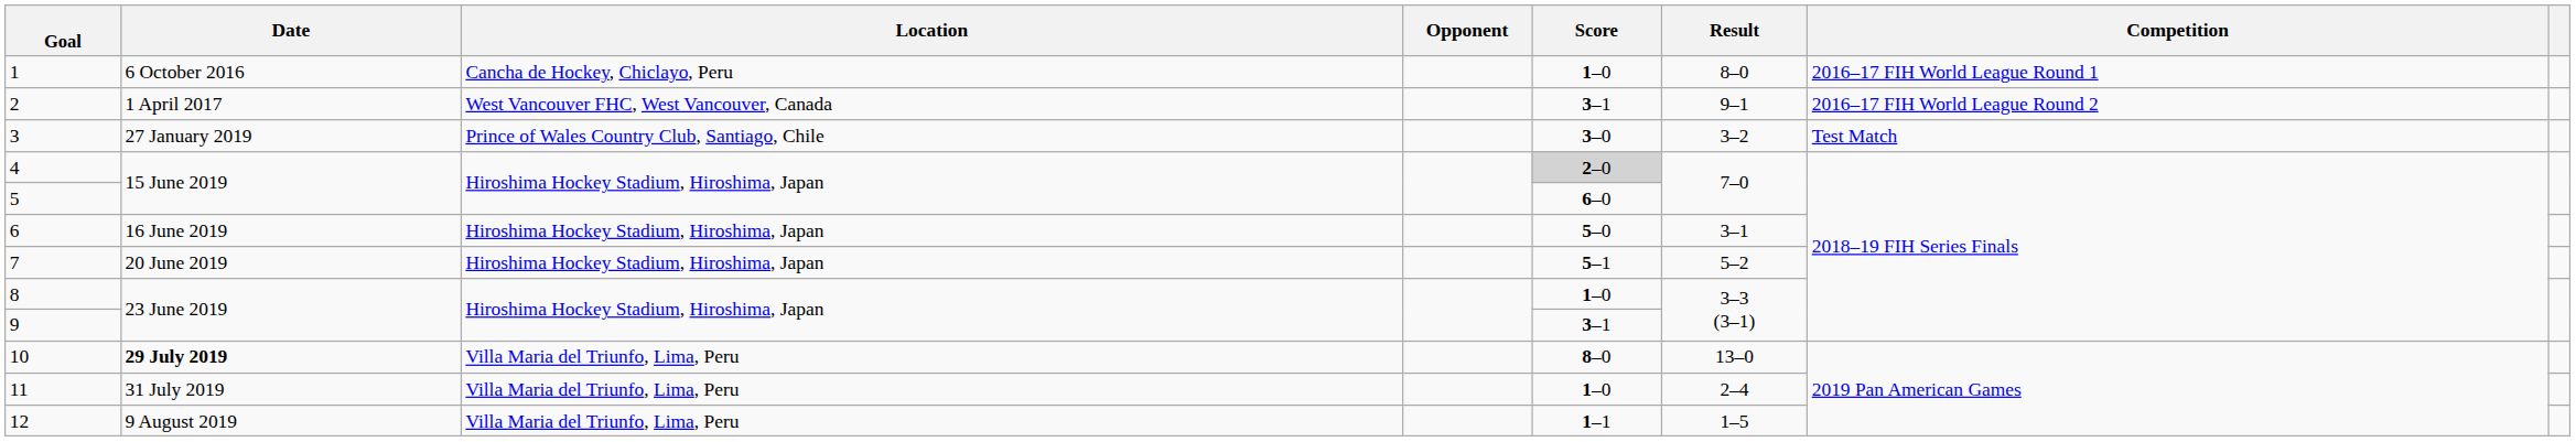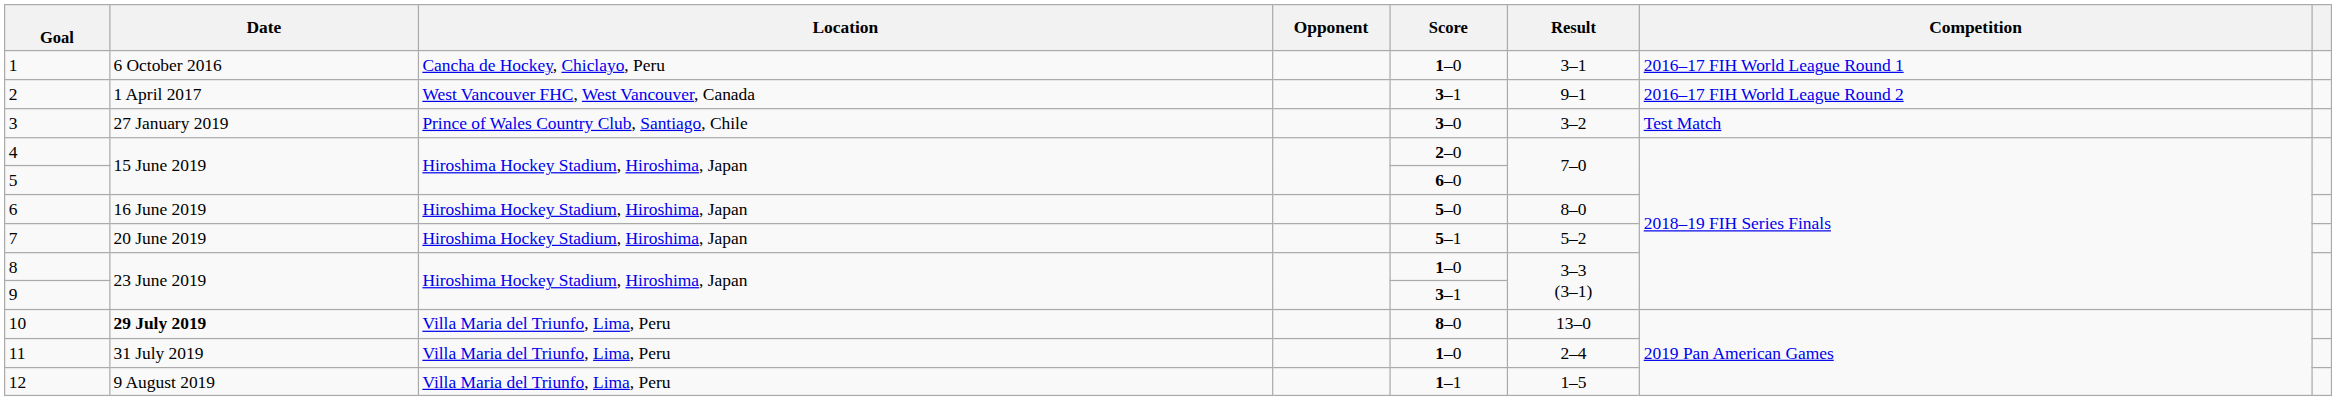1 | Result: 8–0 -> 3–1
4 | Score: lightgrey background -> no background
6 | Result: 3–1 -> 8–0
